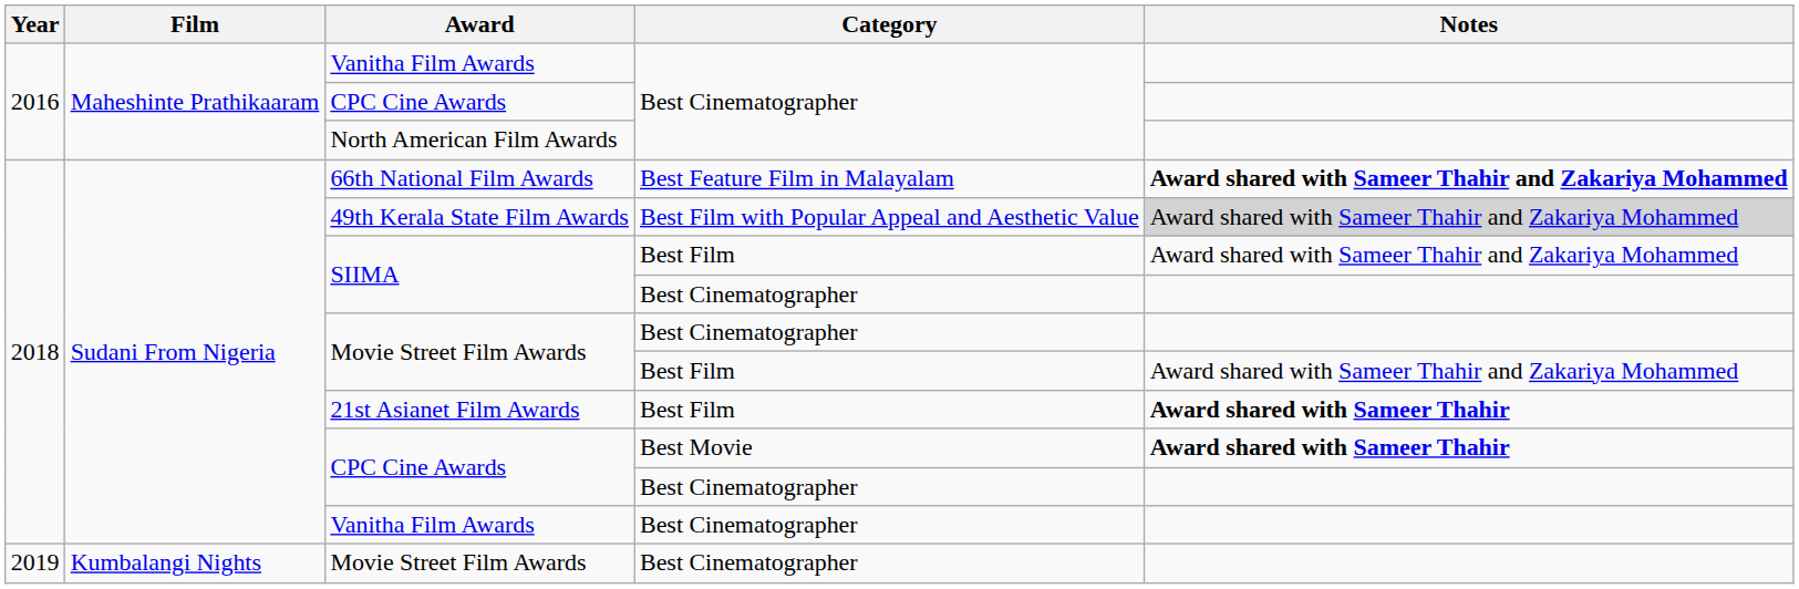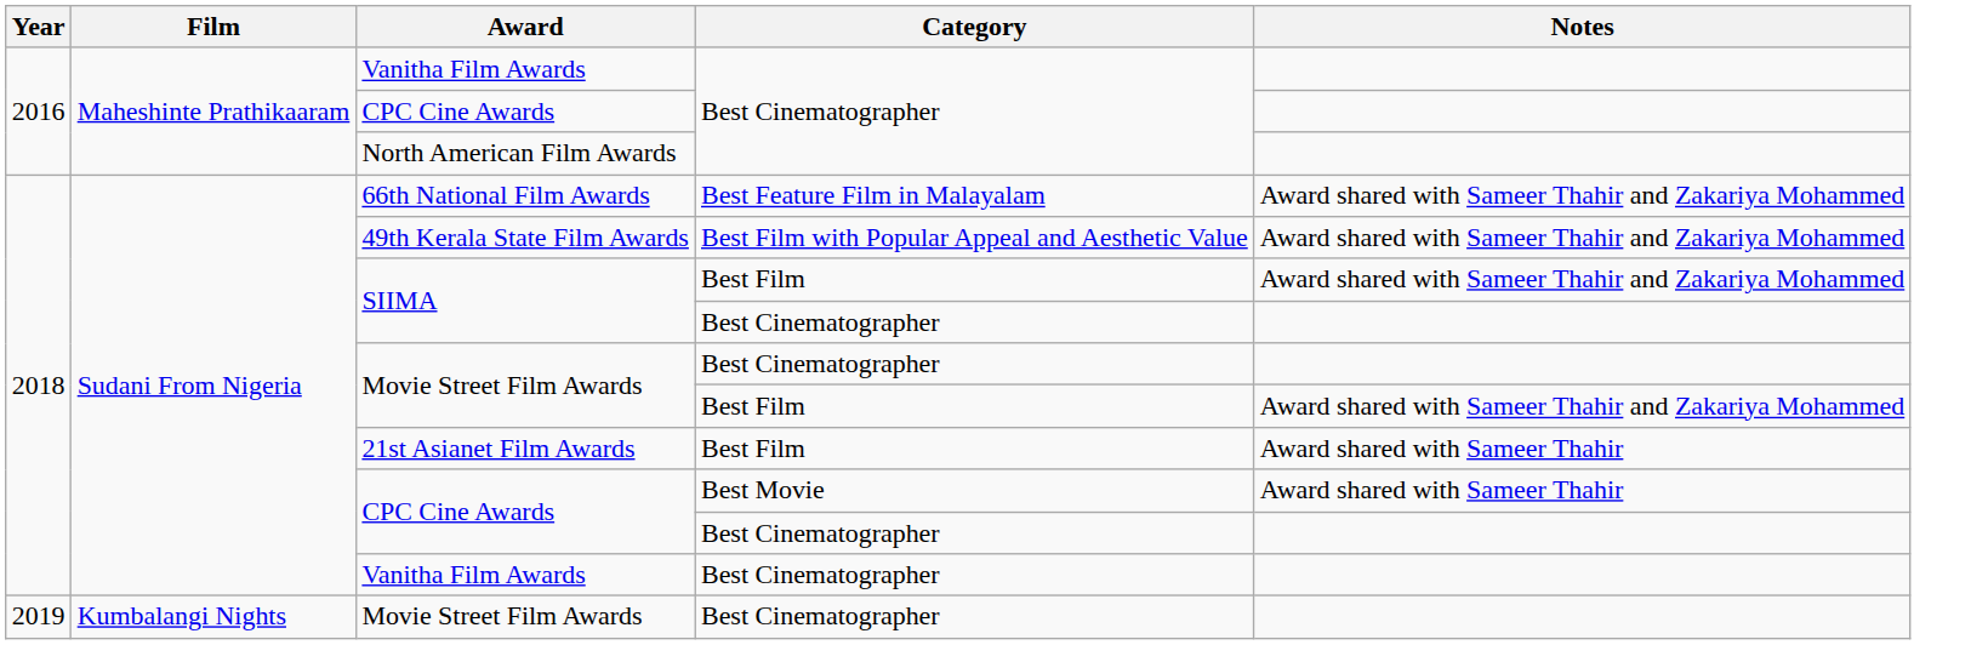66th National Film Awards | Notes: bold -> normal
49th Kerala State Film Awards | Notes: lightgrey background -> no background
21st Asianet Film Awards | Notes: bold -> normal
CPC Cine Awards / Best Movie | Notes: bold -> normal
